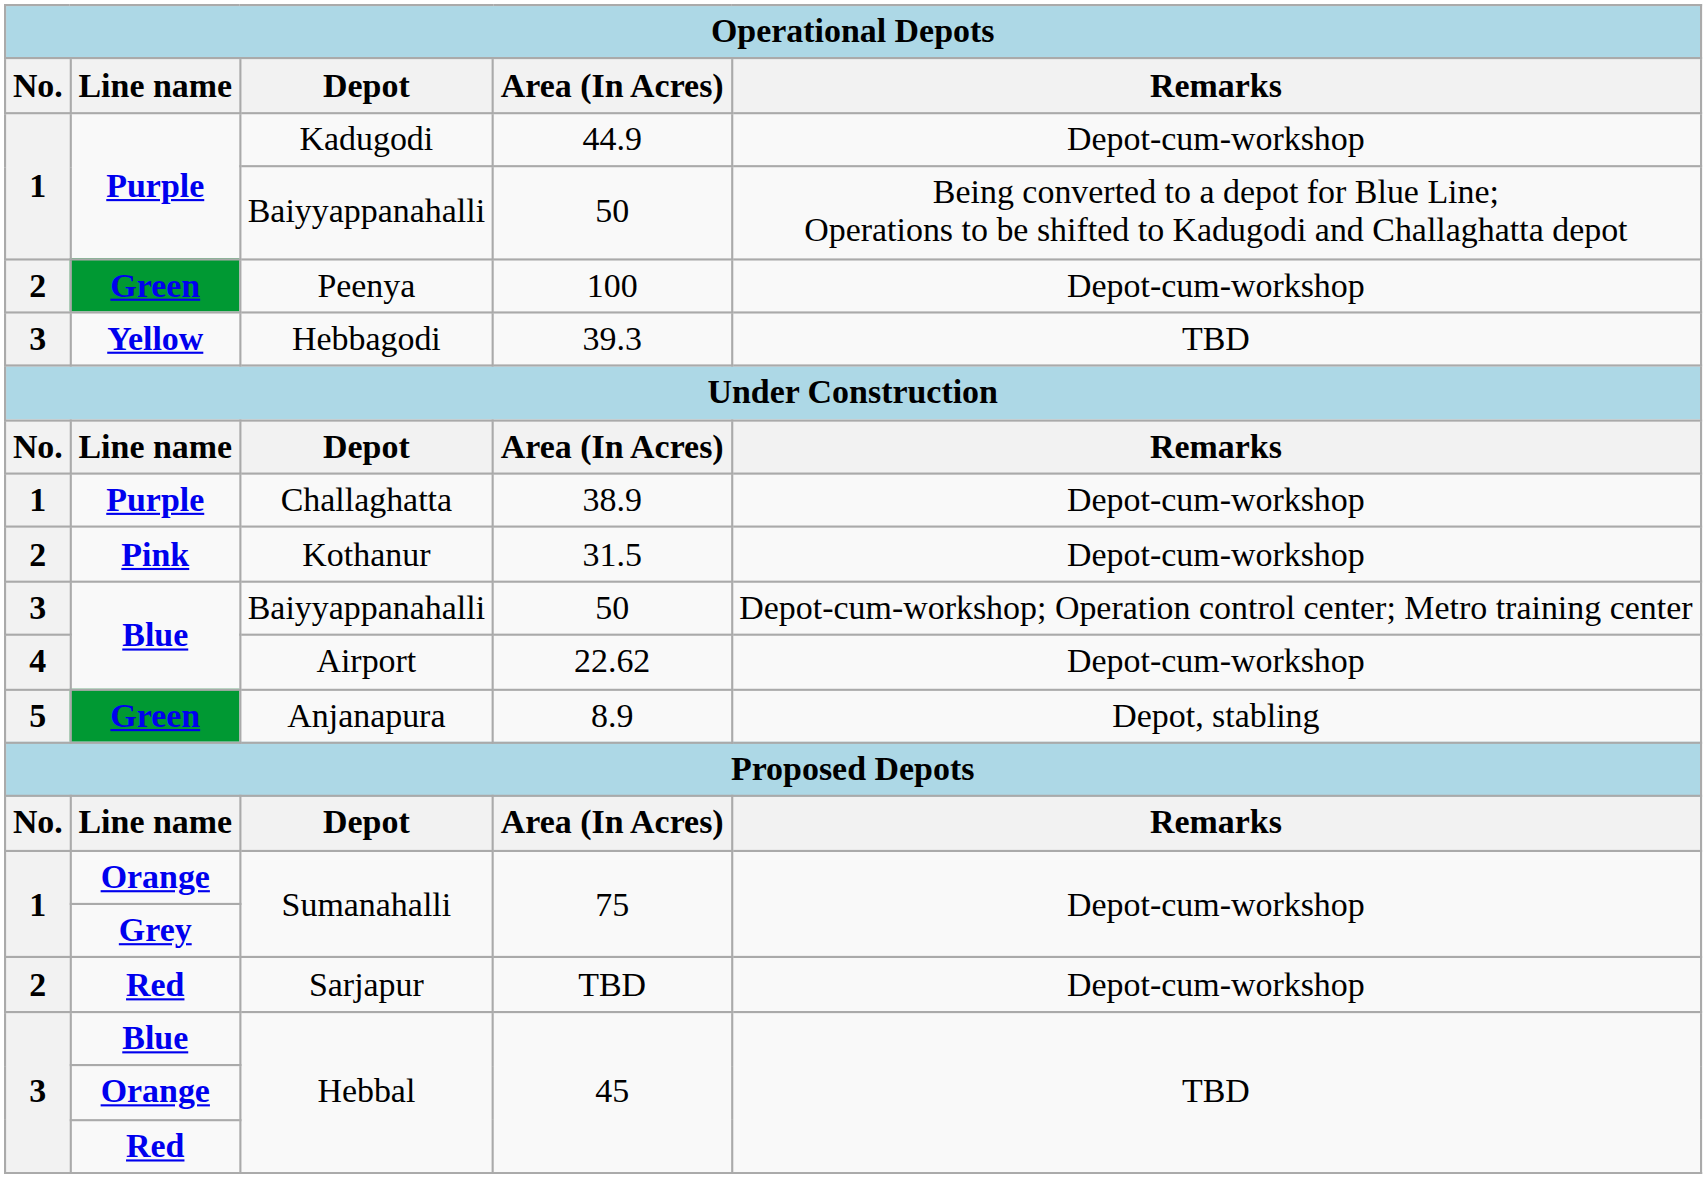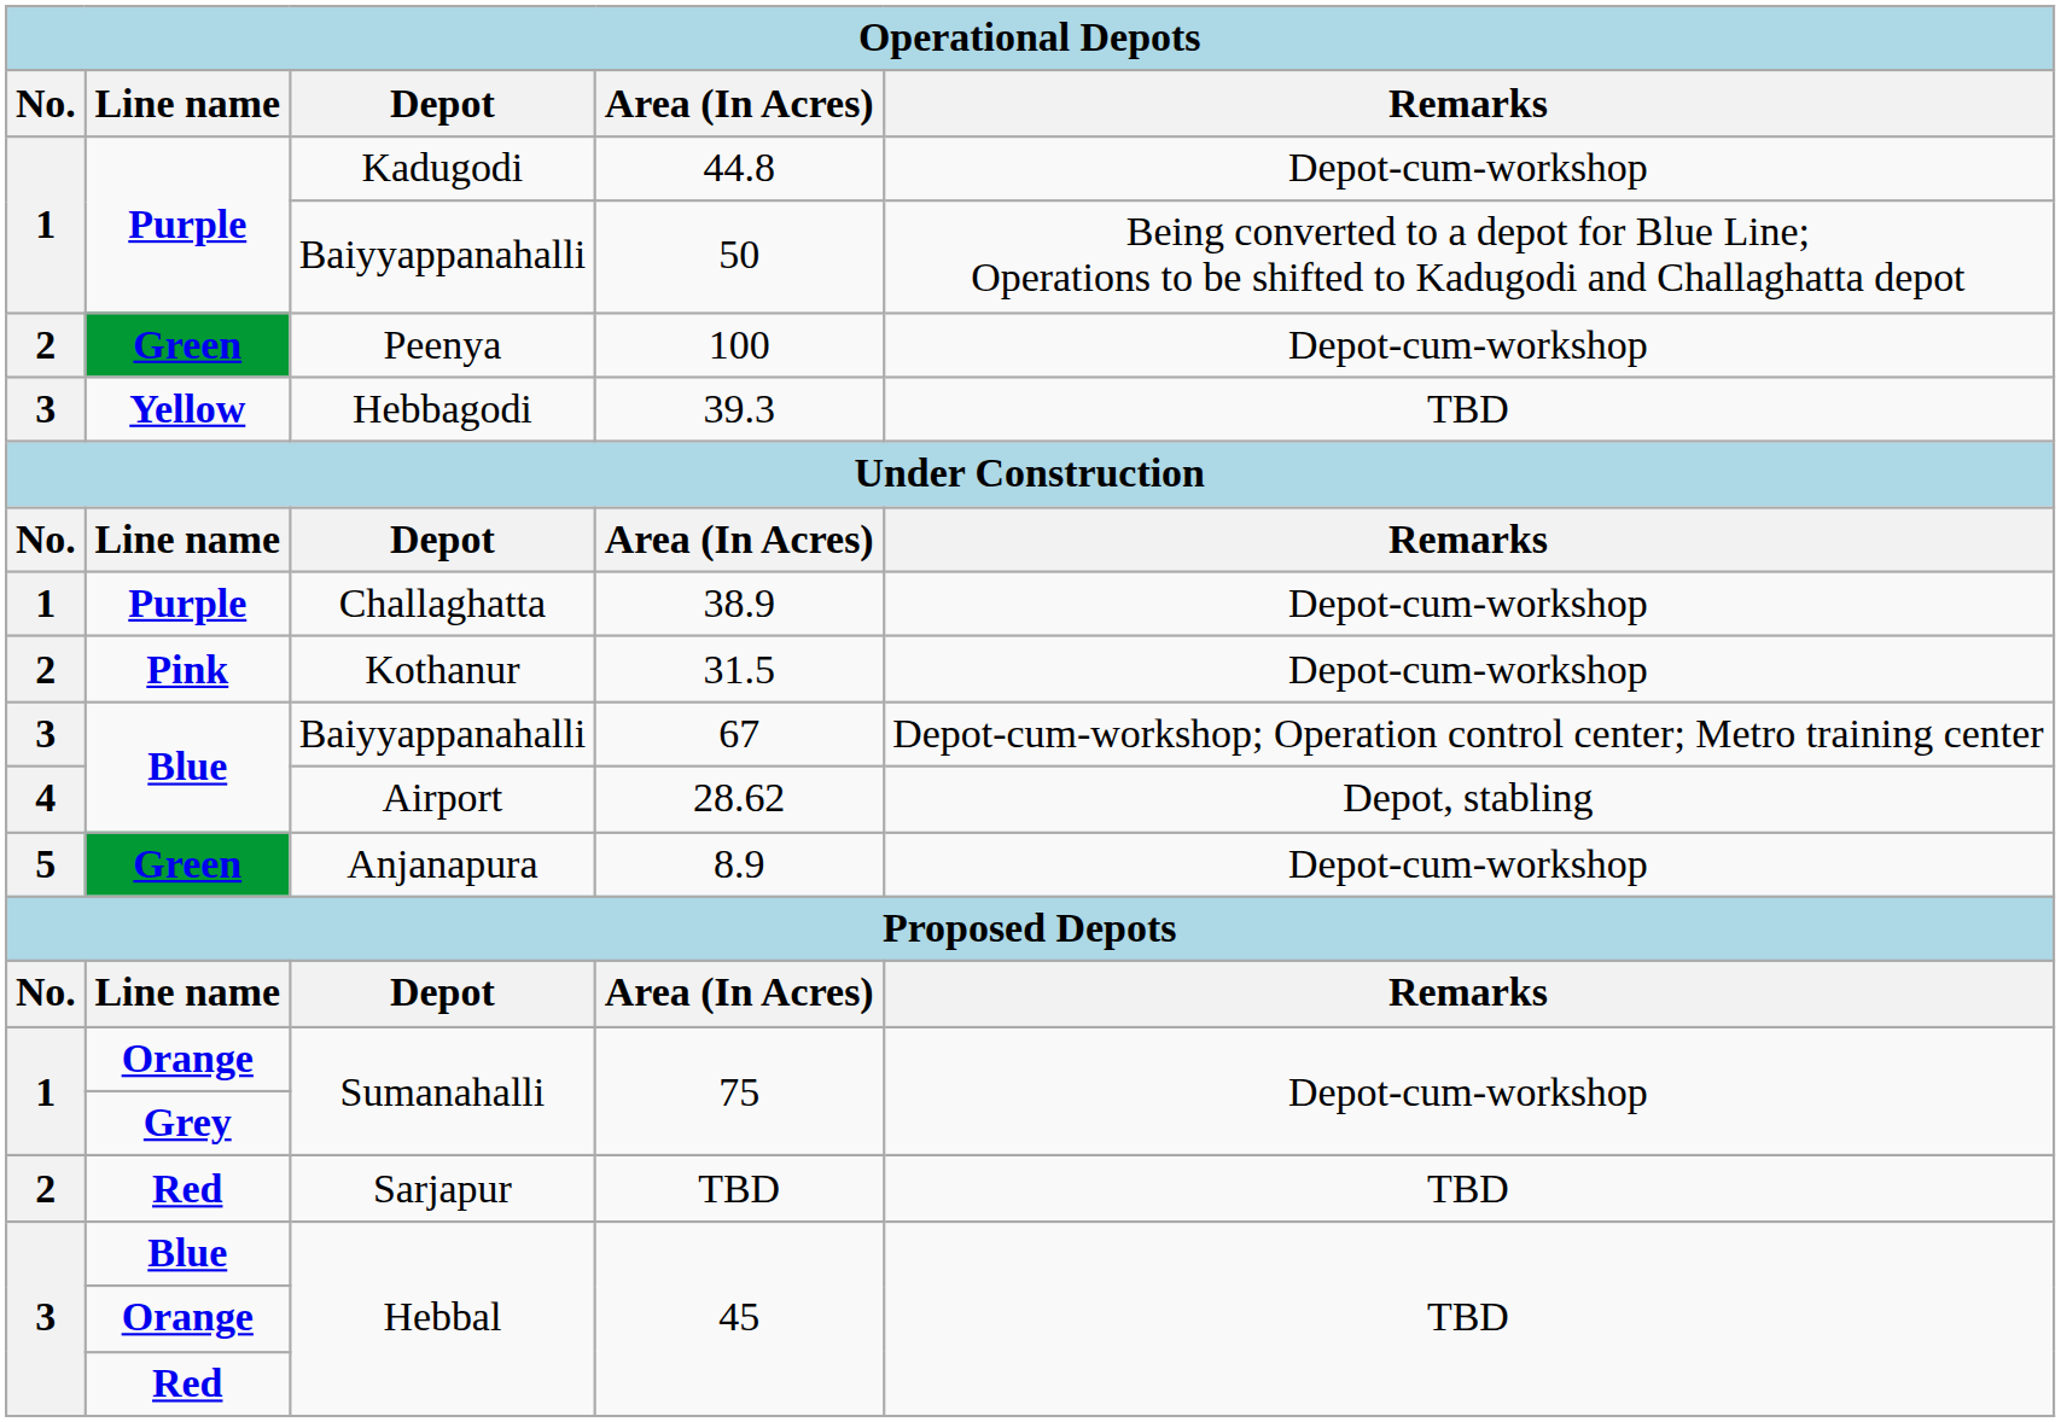Kadugodi | Area (In Acres): 44.9 -> 44.8
Blue / Baiyyappanahalli | Area (In Acres): 50 -> 67
Airport | Area (In Acres): 22.62 -> 28.62
Airport | Remarks: Depot-cum-workshop -> Depot, stabling
Anjanapura | Remarks: Depot, stabling -> Depot-cum-workshop
Sarjapur | Remarks: Depot-cum-workshop -> TBD
